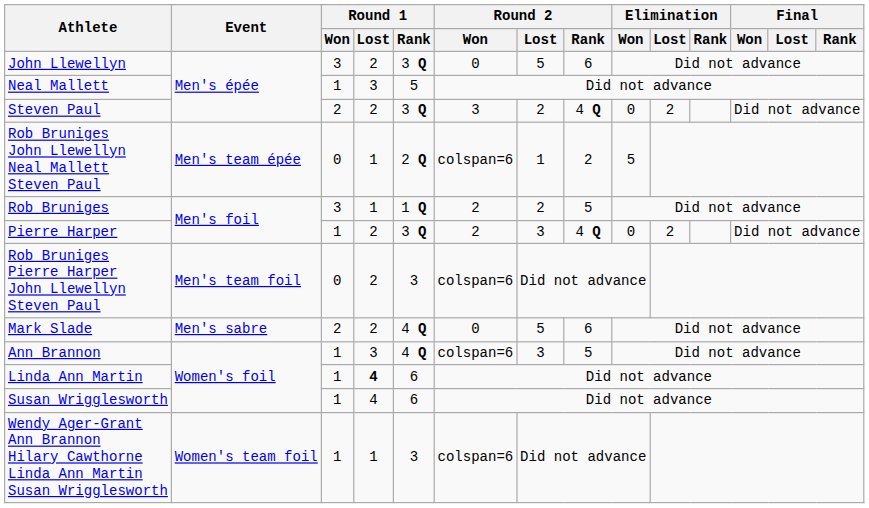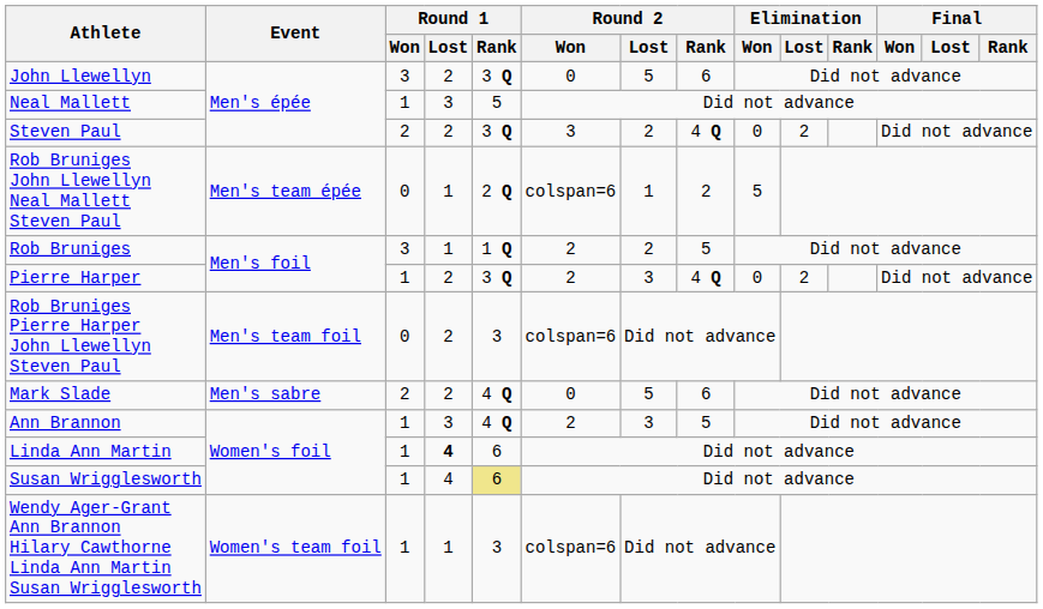Ann Brannon | Round 2 / Won: colspan=6 -> 2
Susan Wrigglesworth | Round 1 / Rank: no background -> khaki background
